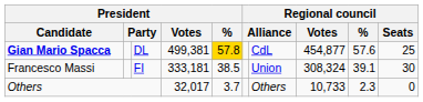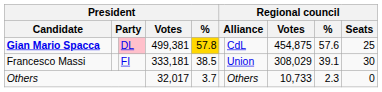Gian Mario Spacca | column 3: no background -> pink background
Gian Mario Spacca | Regional council / Votes: 454,877 -> 454,875
Francesco Massi | Regional council / Votes: 308,324 -> 308,029
